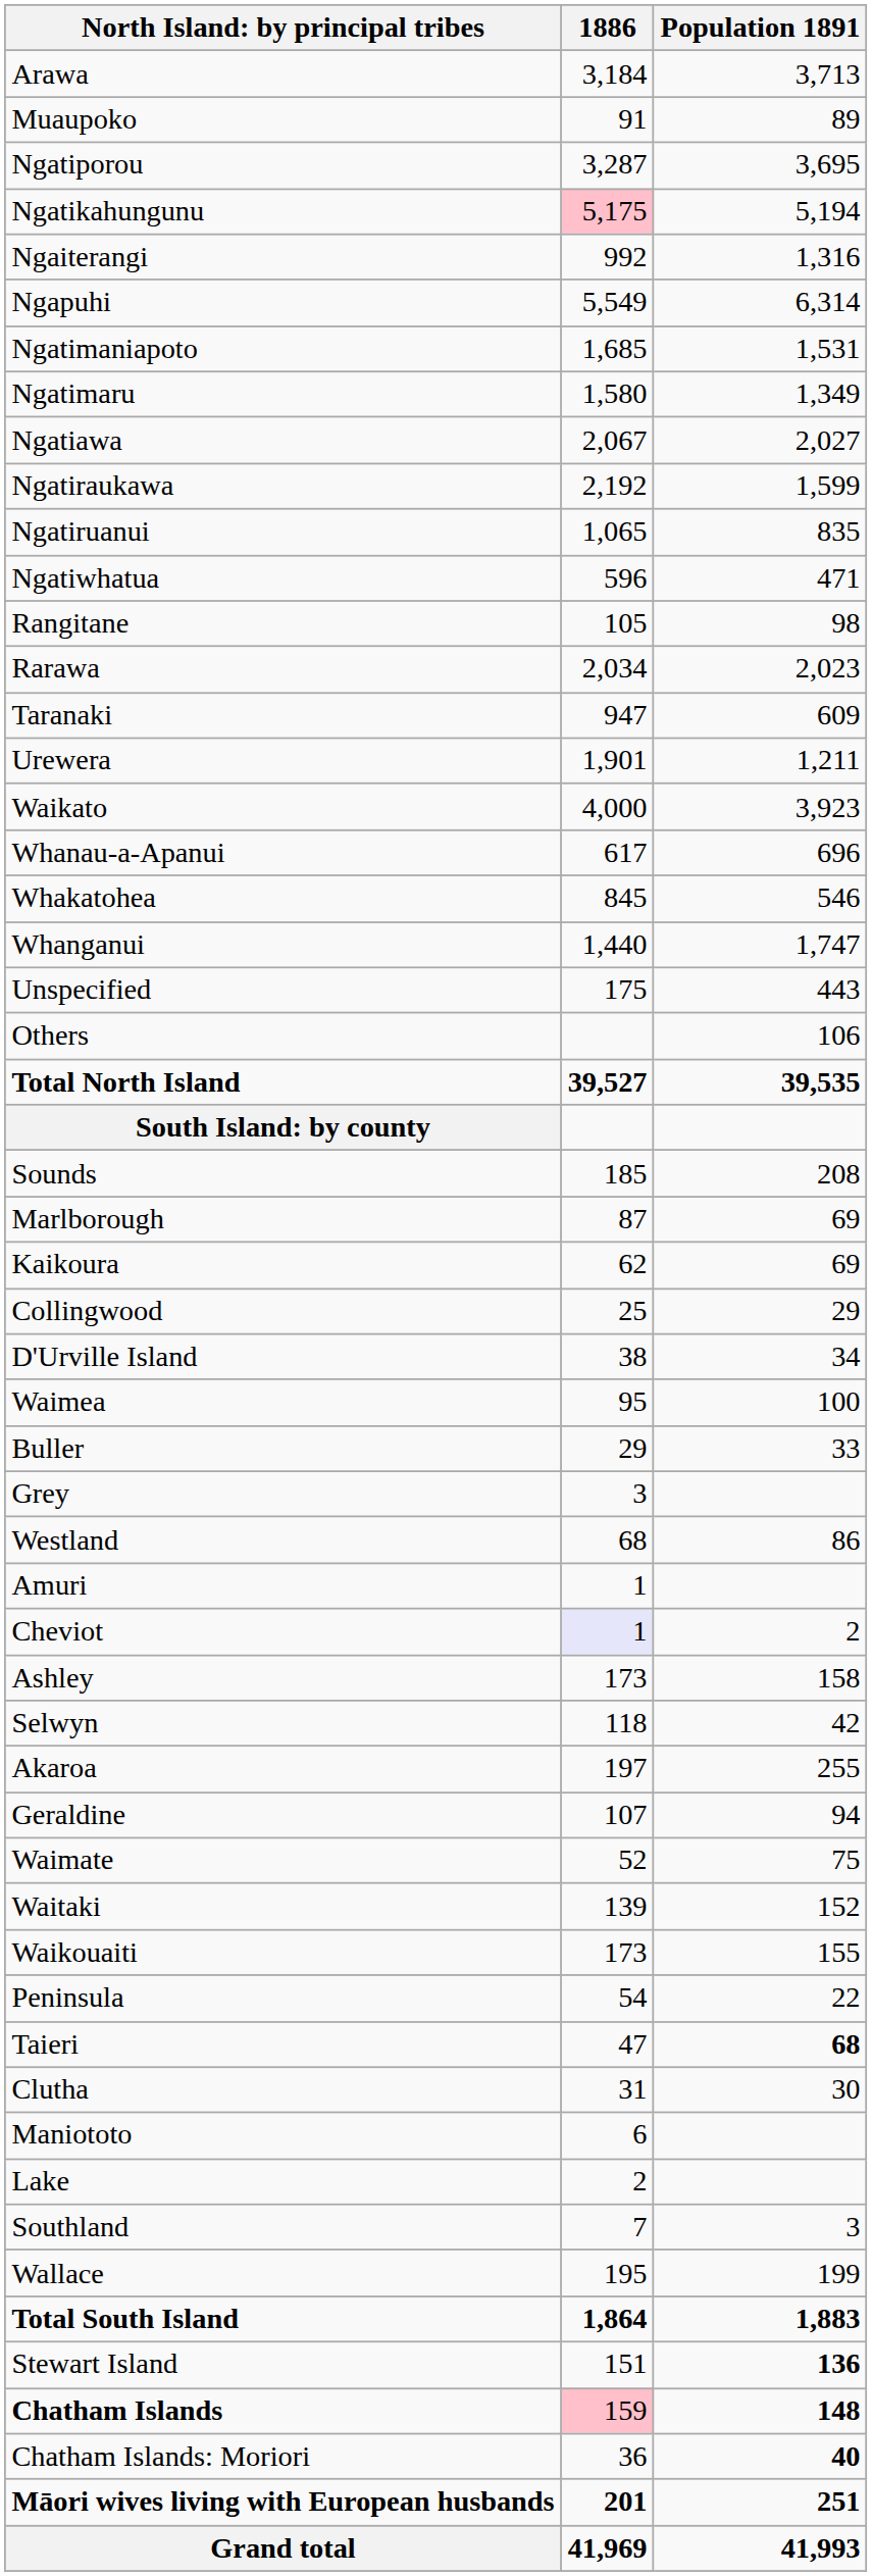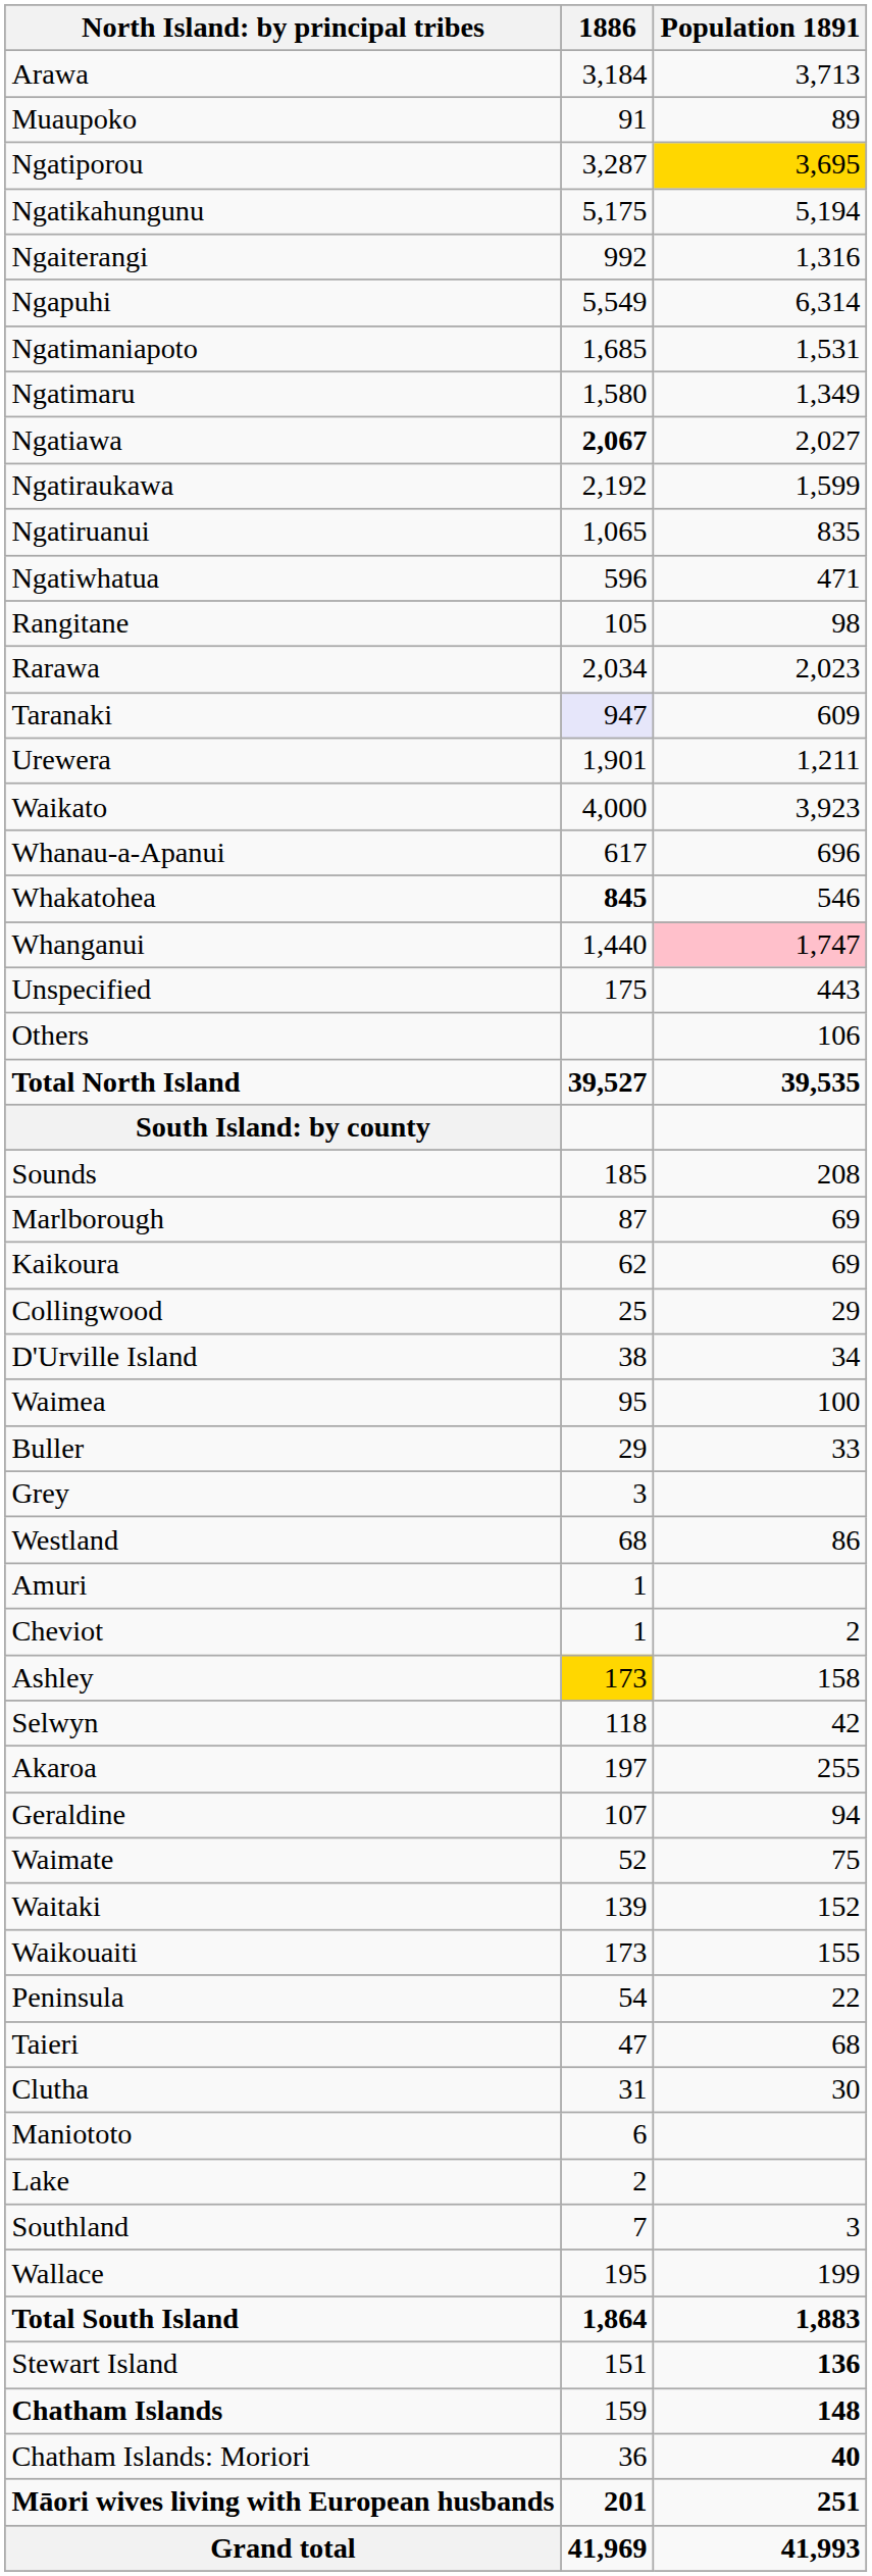Ngatiporou | Population 1891: no background -> gold background
Ngatikahungunu | 1886: pink background -> no background
Ngatiawa | 1886: normal -> bold
Taranaki | 1886: no background -> lavender background
Whakatohea | 1886: normal -> bold
Whanganui | Population 1891: no background -> pink background
Cheviot | 1886: lavender background -> no background
Ashley | 1886: no background -> gold background
Taieri | Population 1891: bold -> normal
Chatham Islands | 1886: pink background -> no background
